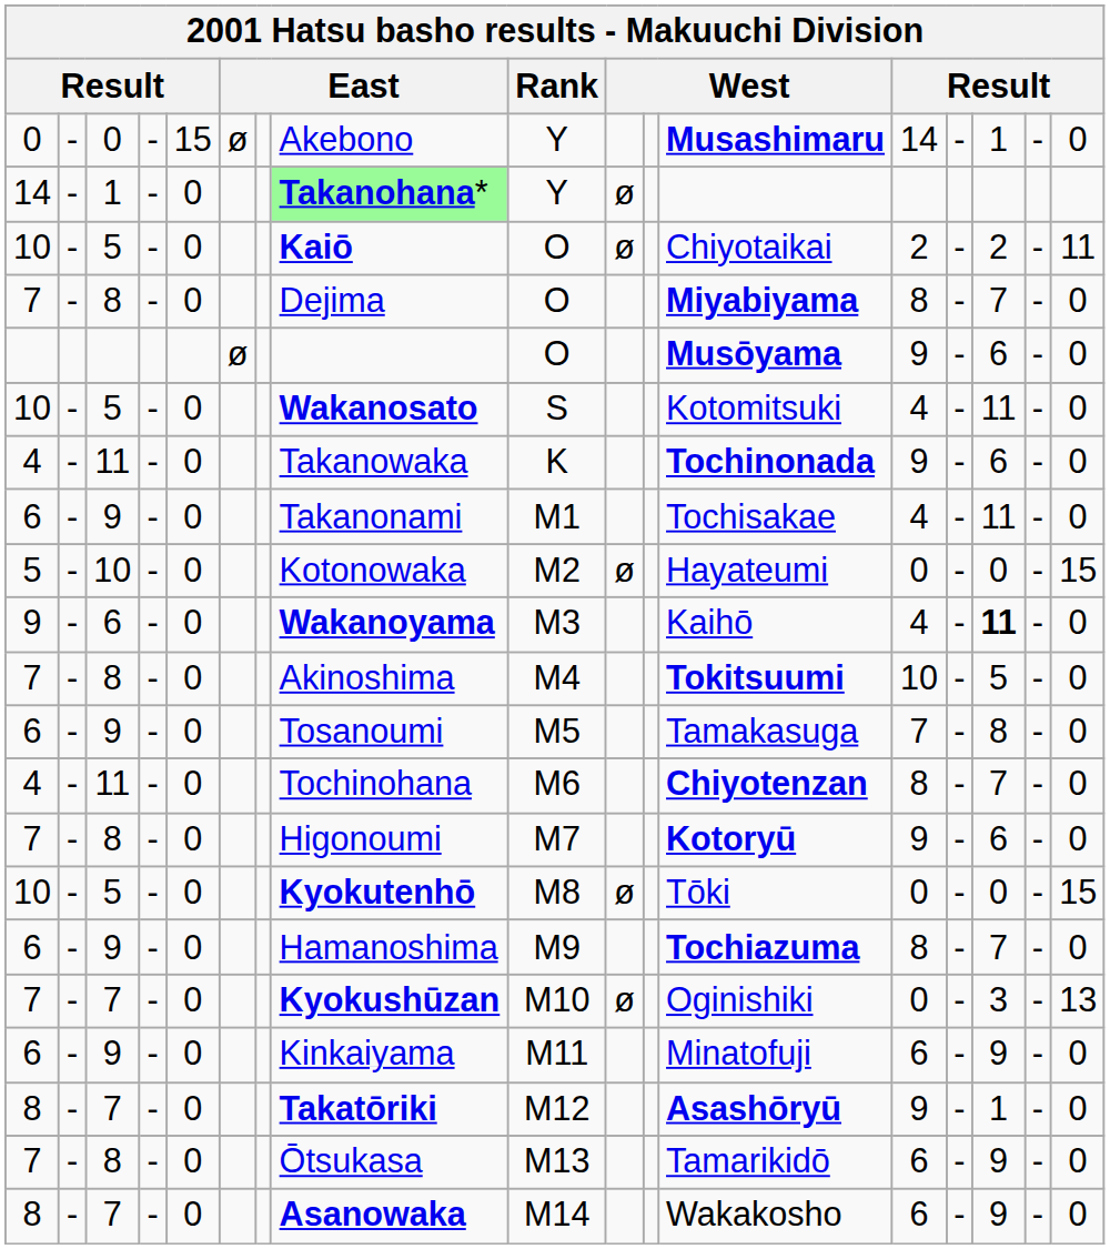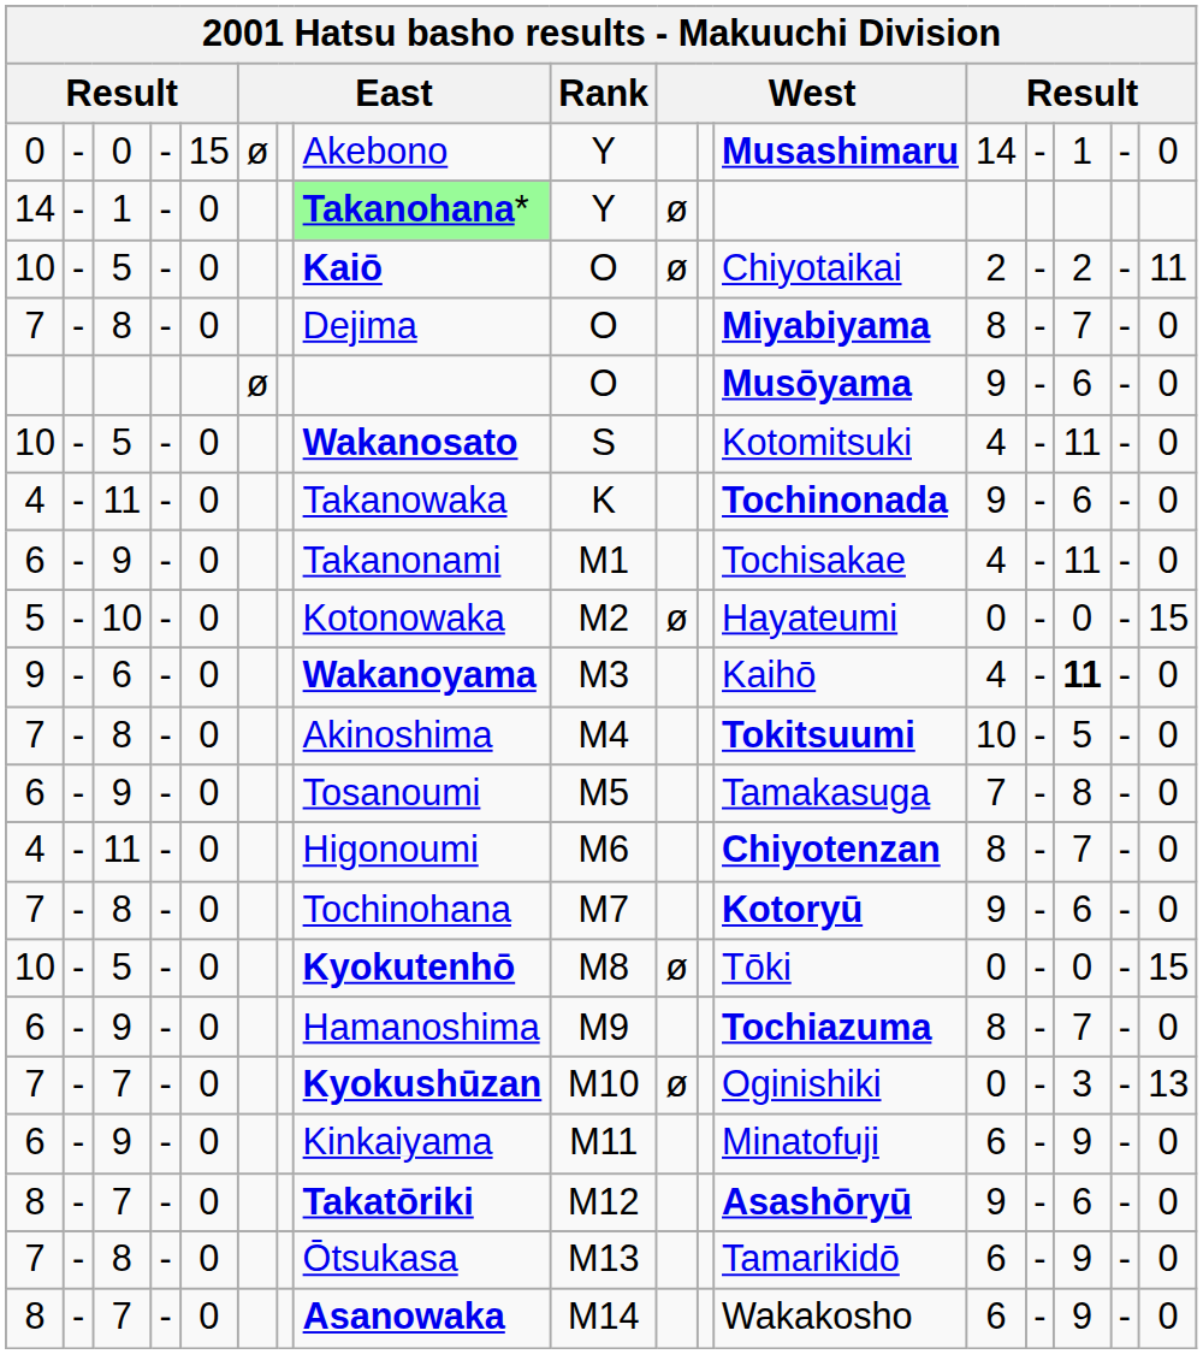row 15 | column 8: Tochinohana -> Higonoumi
row 16 | column 8: Higonoumi -> Tochinohana
row 21 | column 15: 1 -> 6
